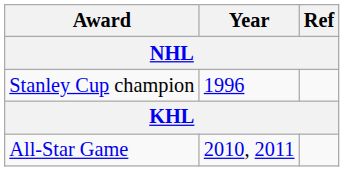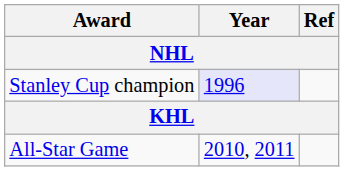Stanley Cup champion | Year: no background -> lavender background
